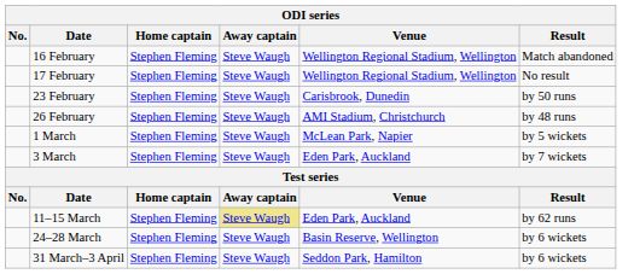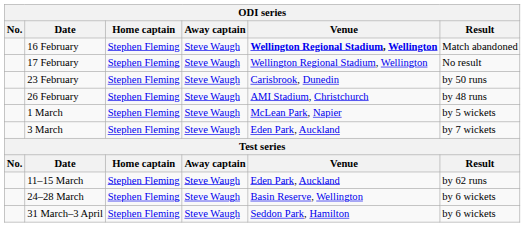16 February | Venue: normal -> bold
11–15 March | Away captain: khaki background -> no background
